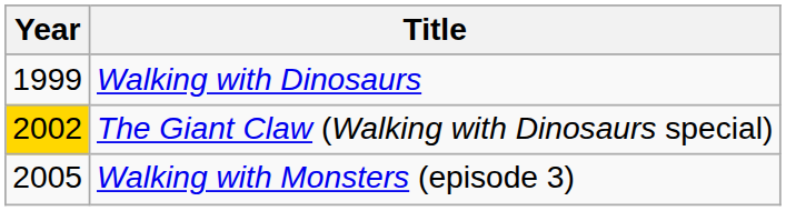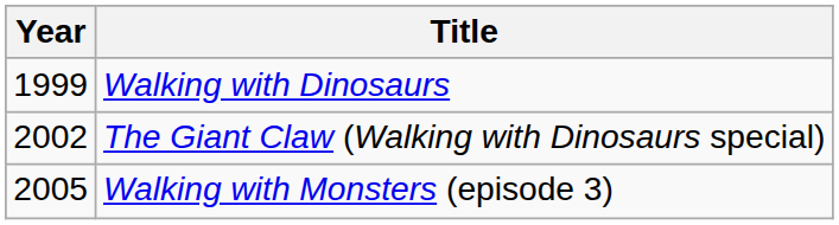The Giant Claw (Walking with Dinosaurs special) | Year: gold background -> no background
